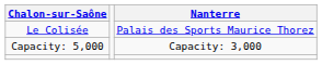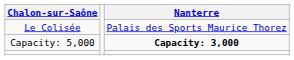Capacity: 5,000 | Nanterre: normal -> bold
